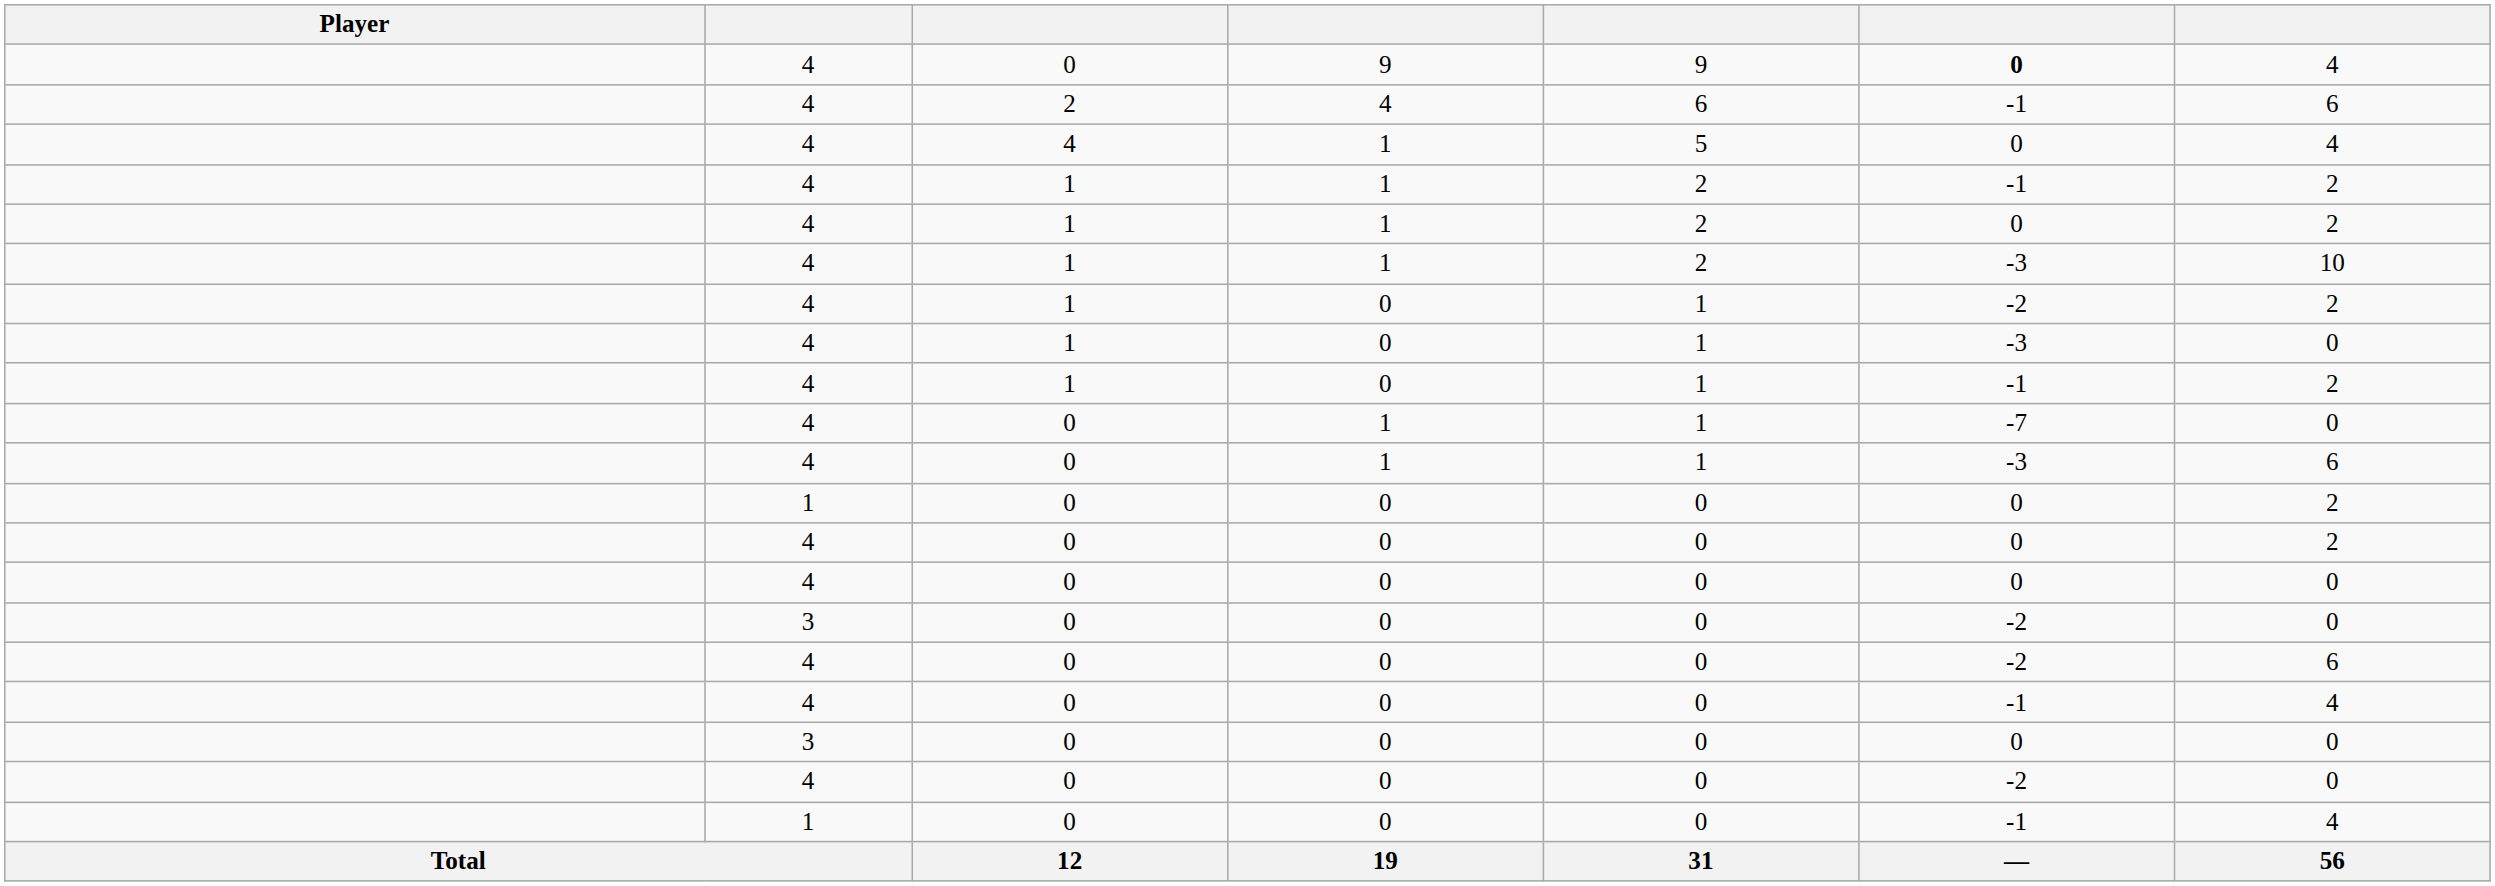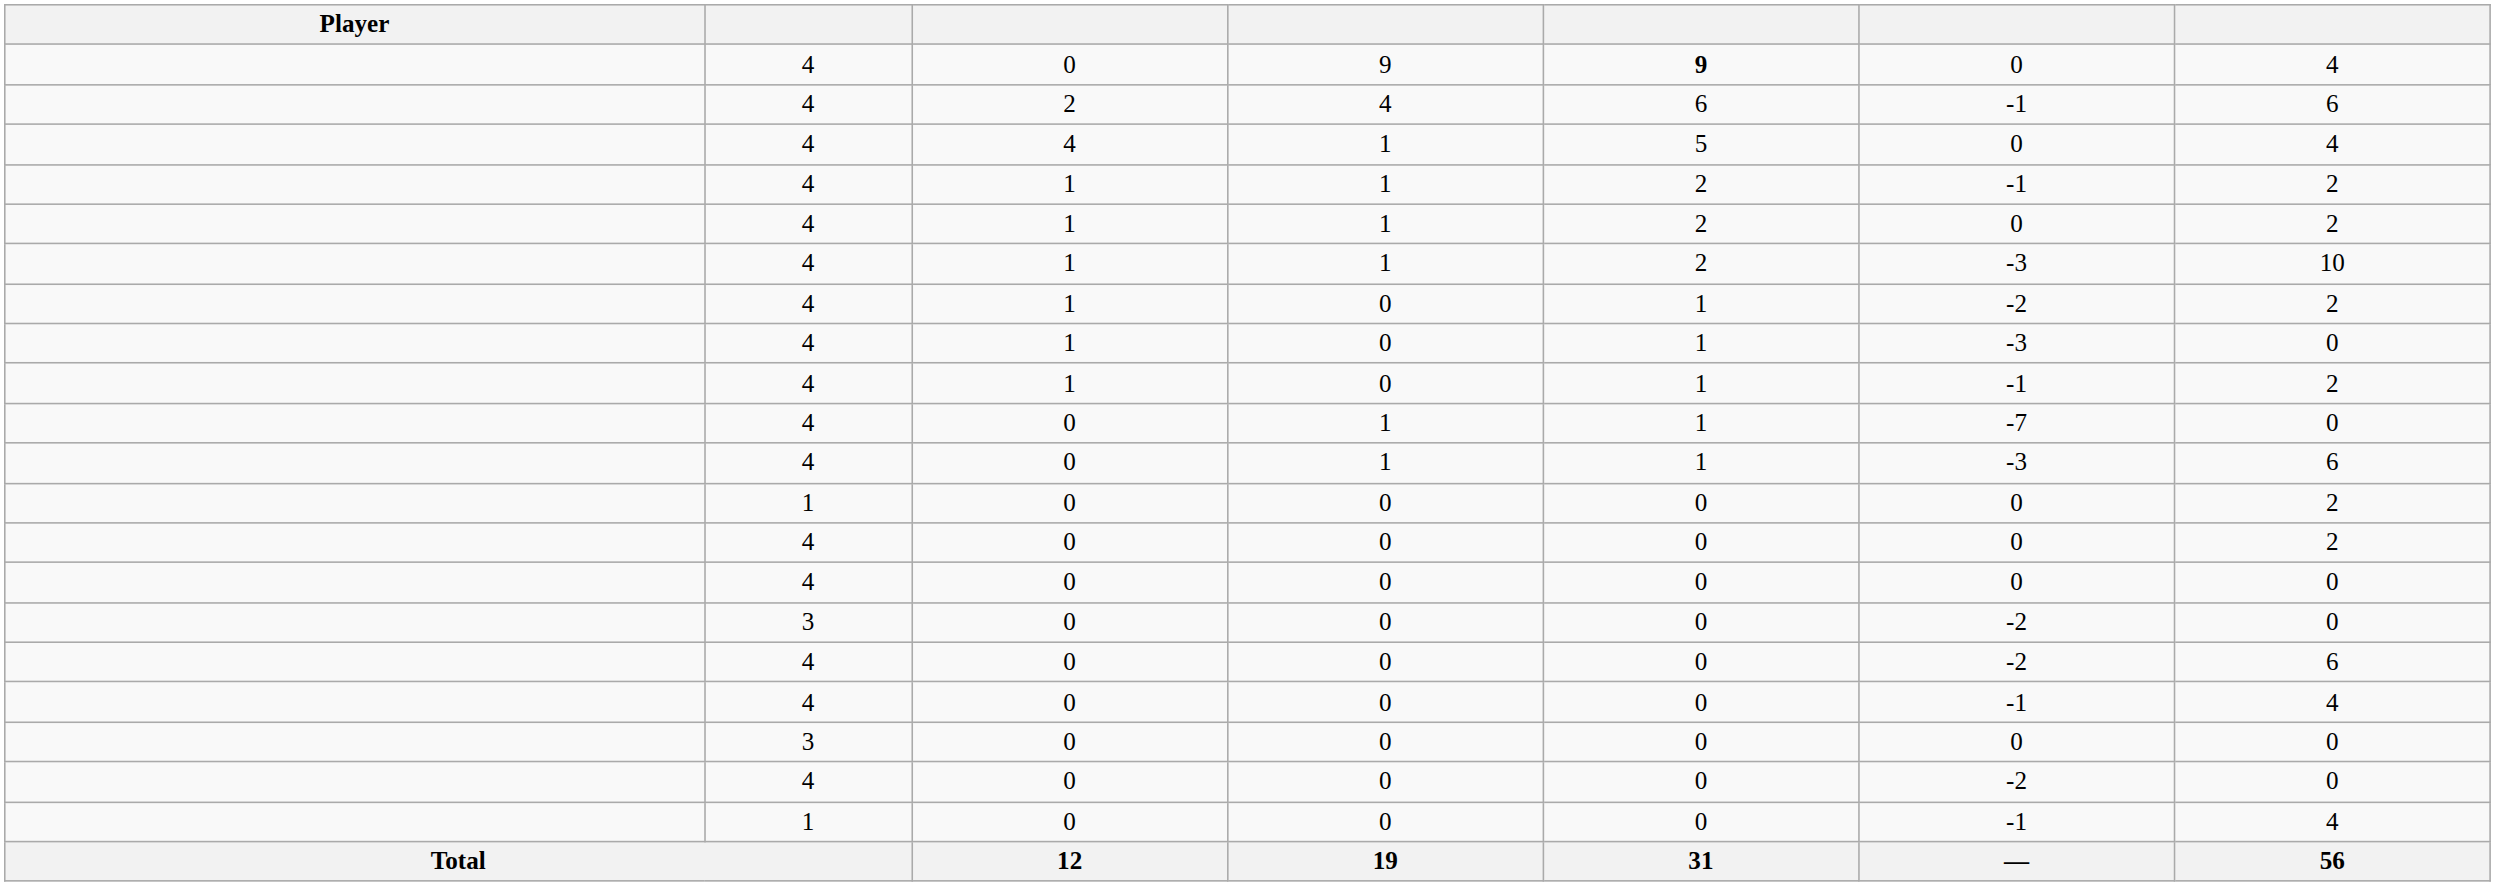0 / 9 | column 5: normal -> bold
0 / 9 | column 6: bold -> normal
